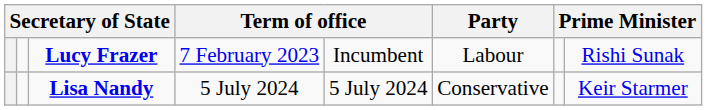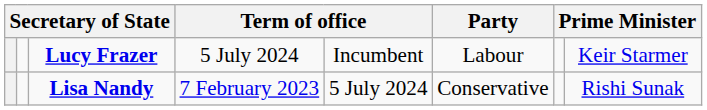Lucy Frazer | column 4: 7 February 2023 -> 5 July 2024
Lucy Frazer | column 8: Rishi Sunak -> Keir Starmer
Lisa Nandy | column 4: 5 July 2024 -> 7 February 2023
Lisa Nandy | column 8: Keir Starmer -> Rishi Sunak
